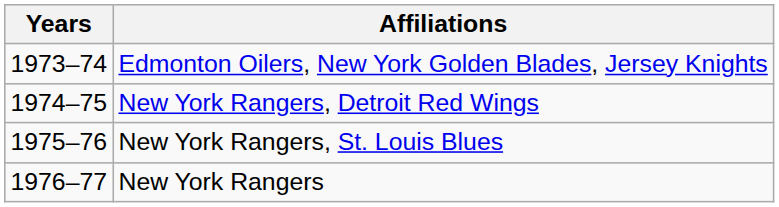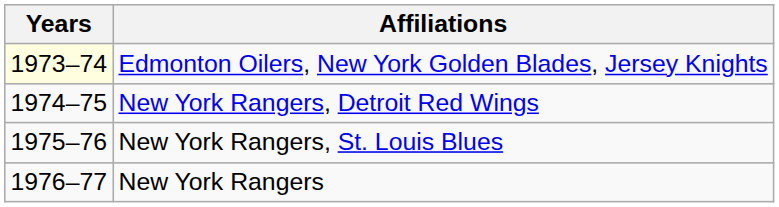Edmonton Oilers, New York Golden Blades, Jersey Knights | Years: no background -> lightyellow background
